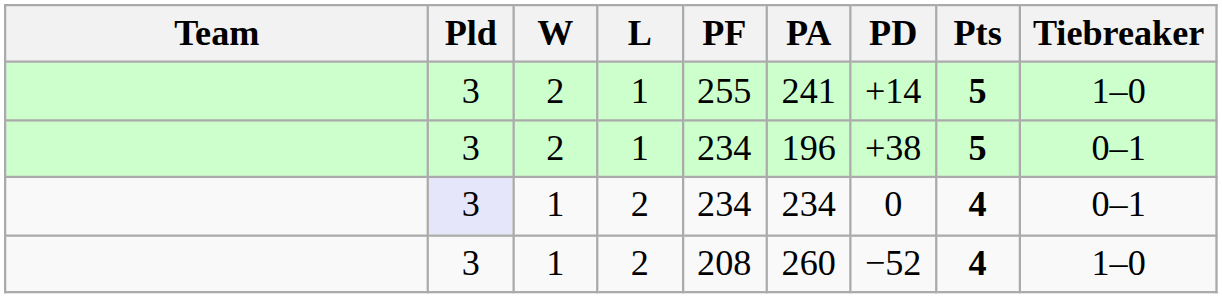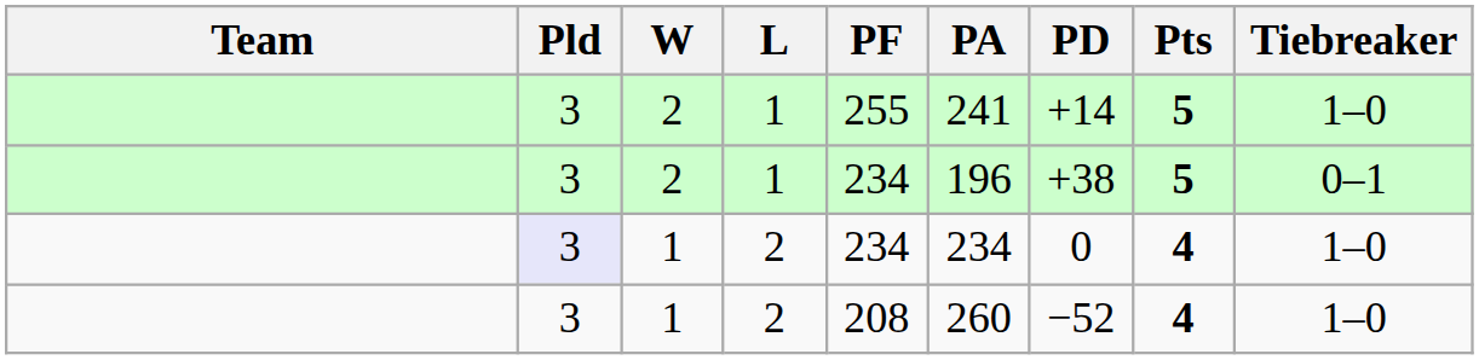row 4 | Tiebreaker: 0–1 -> 1–0
